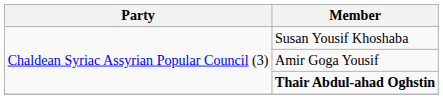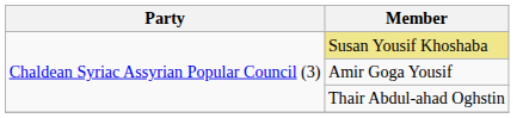Susan Yousif Khoshaba | Member: no background -> khaki background
Thair Abdul-ahad Oghstin | Member: bold -> normal
